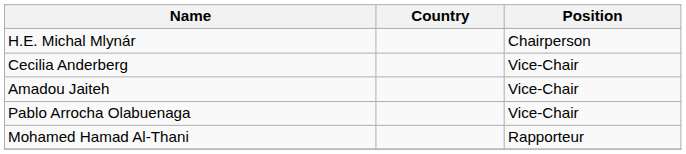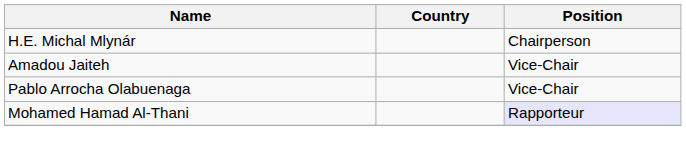- row: Cecilia Anderberg | Vice-Chair
Mohamed Hamad Al-Thani | Position: no background -> lavender background
